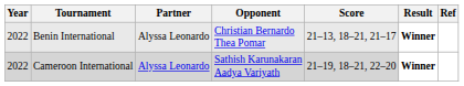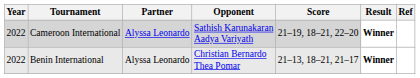rows swapped: Cameroon International <-> Benin International
